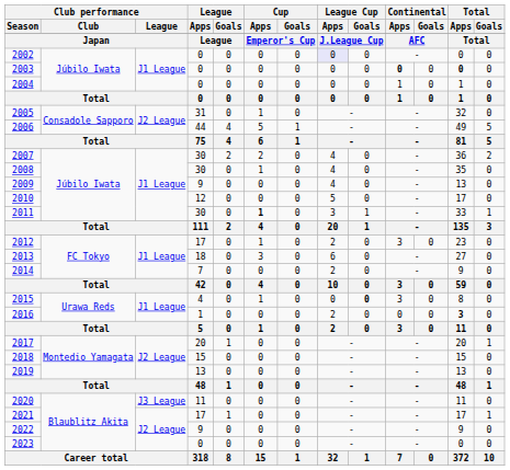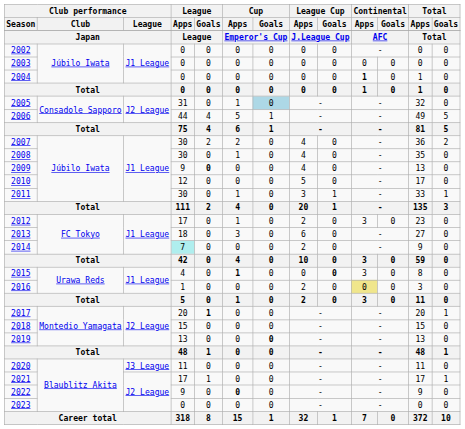2002 | League Cup / Apps: lavender background -> no background
2003 | Continental / Apps: bold -> normal
2003 | Total / Apps: bold -> normal
2004 | Continental / Apps: normal -> bold
2005 | Cup / Goals: no background -> lightblue background
2009 | League / Goals: normal -> bold
2011 | Cup / Apps: bold -> normal
2014 | League / Apps: no background -> paleturquoise background
2015 | Cup / Apps: normal -> bold
2016 | Continental / Apps: no background -> khaki background
2016 | Total / Apps: bold -> normal
2017 | League / Goals: normal -> bold
2019 | Cup / Goals: normal -> bold
2022 | Cup / Apps: normal -> bold
